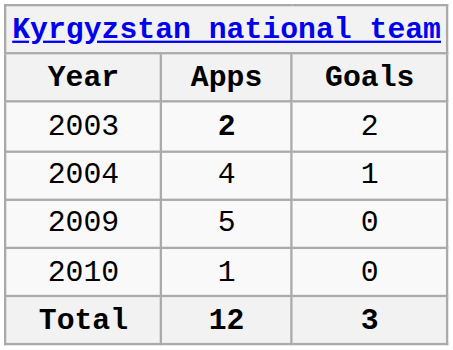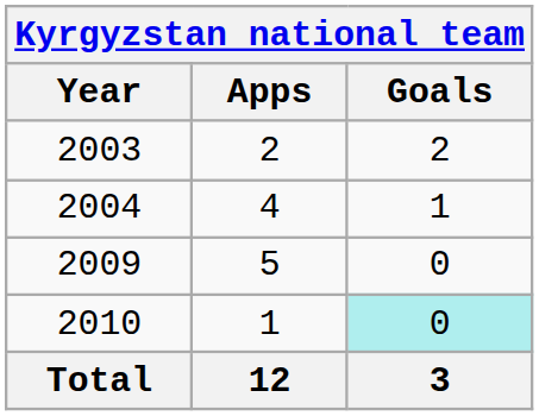2003 | Apps: bold -> normal
2010 | Goals: no background -> paleturquoise background
